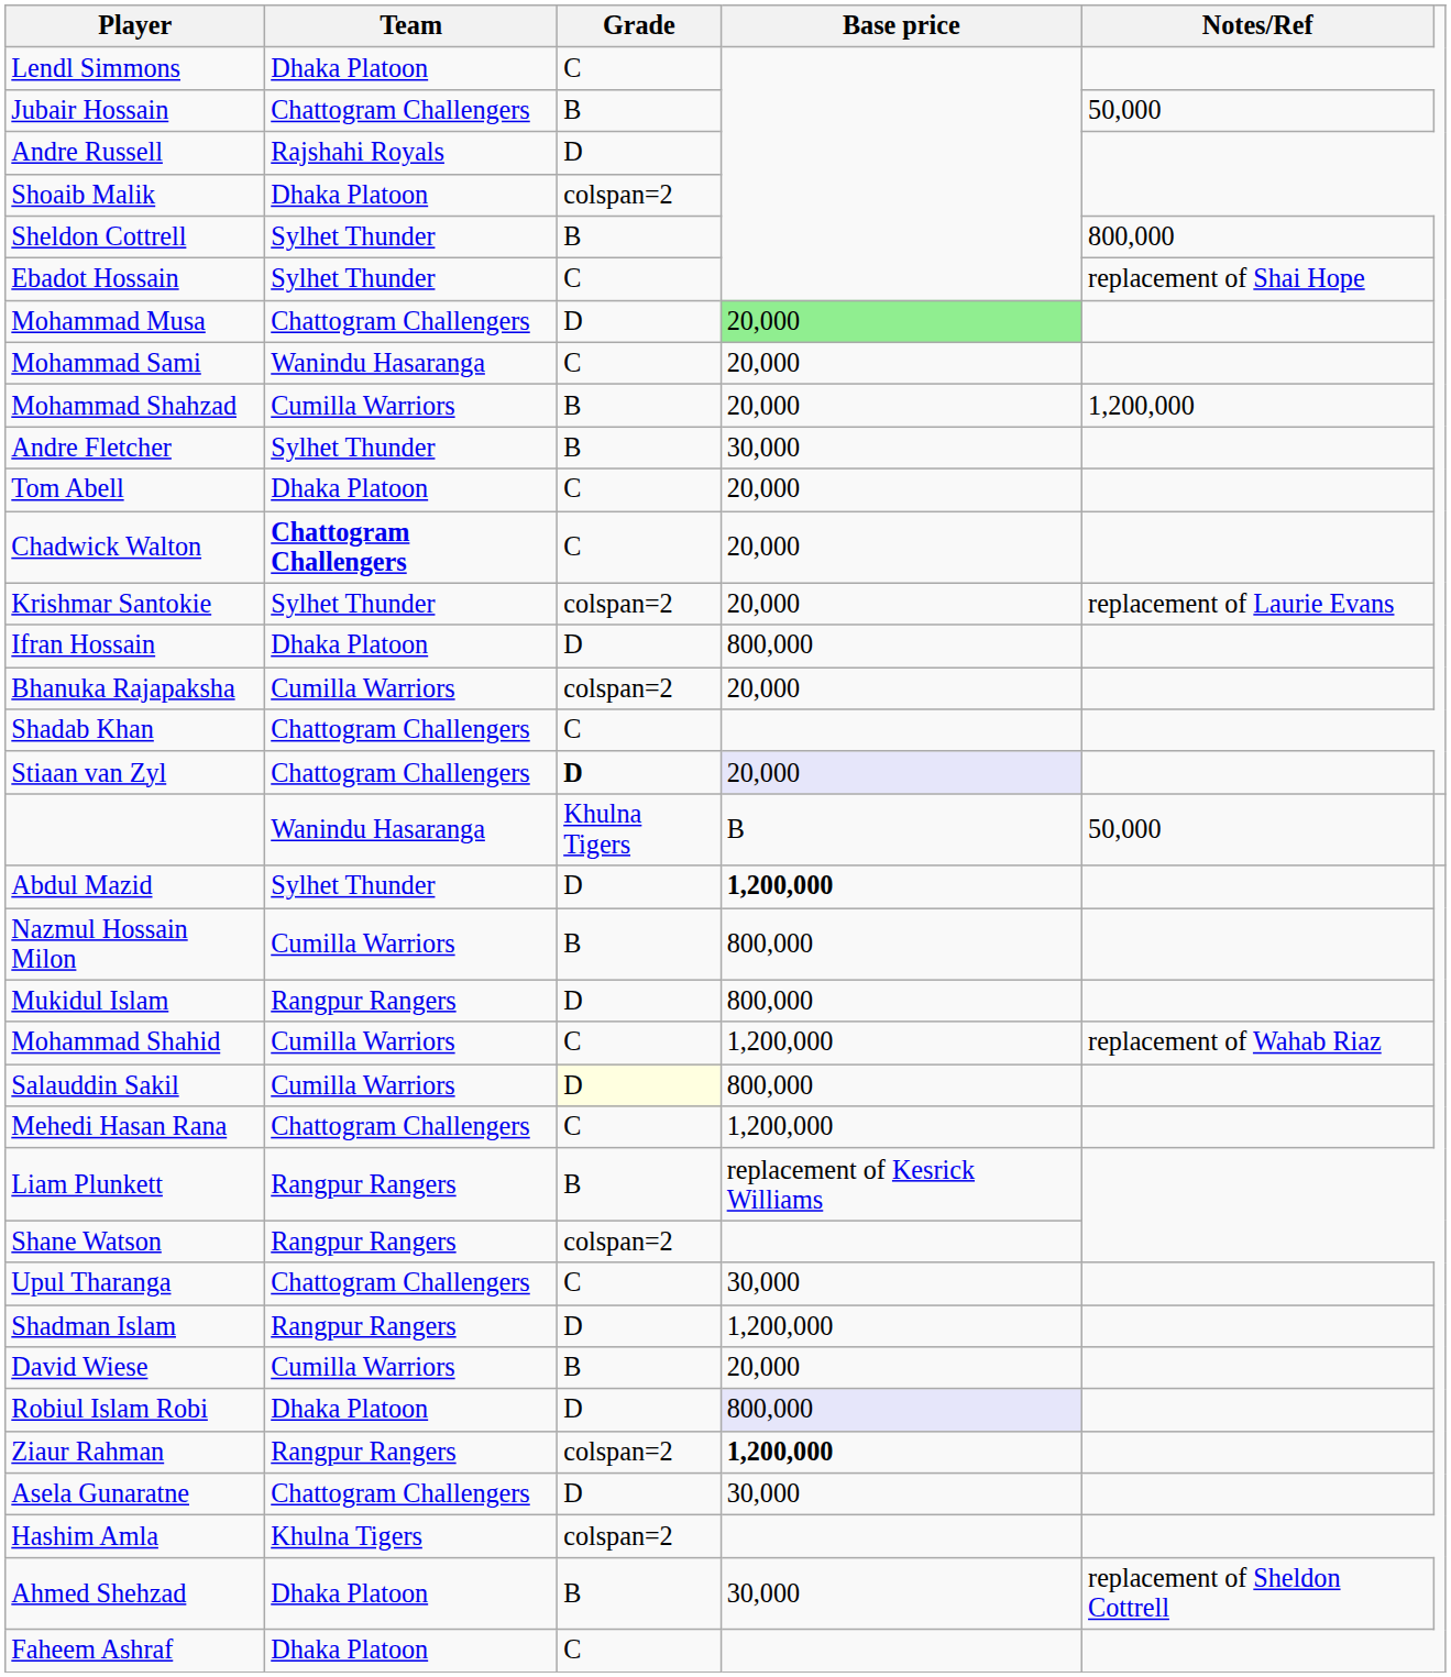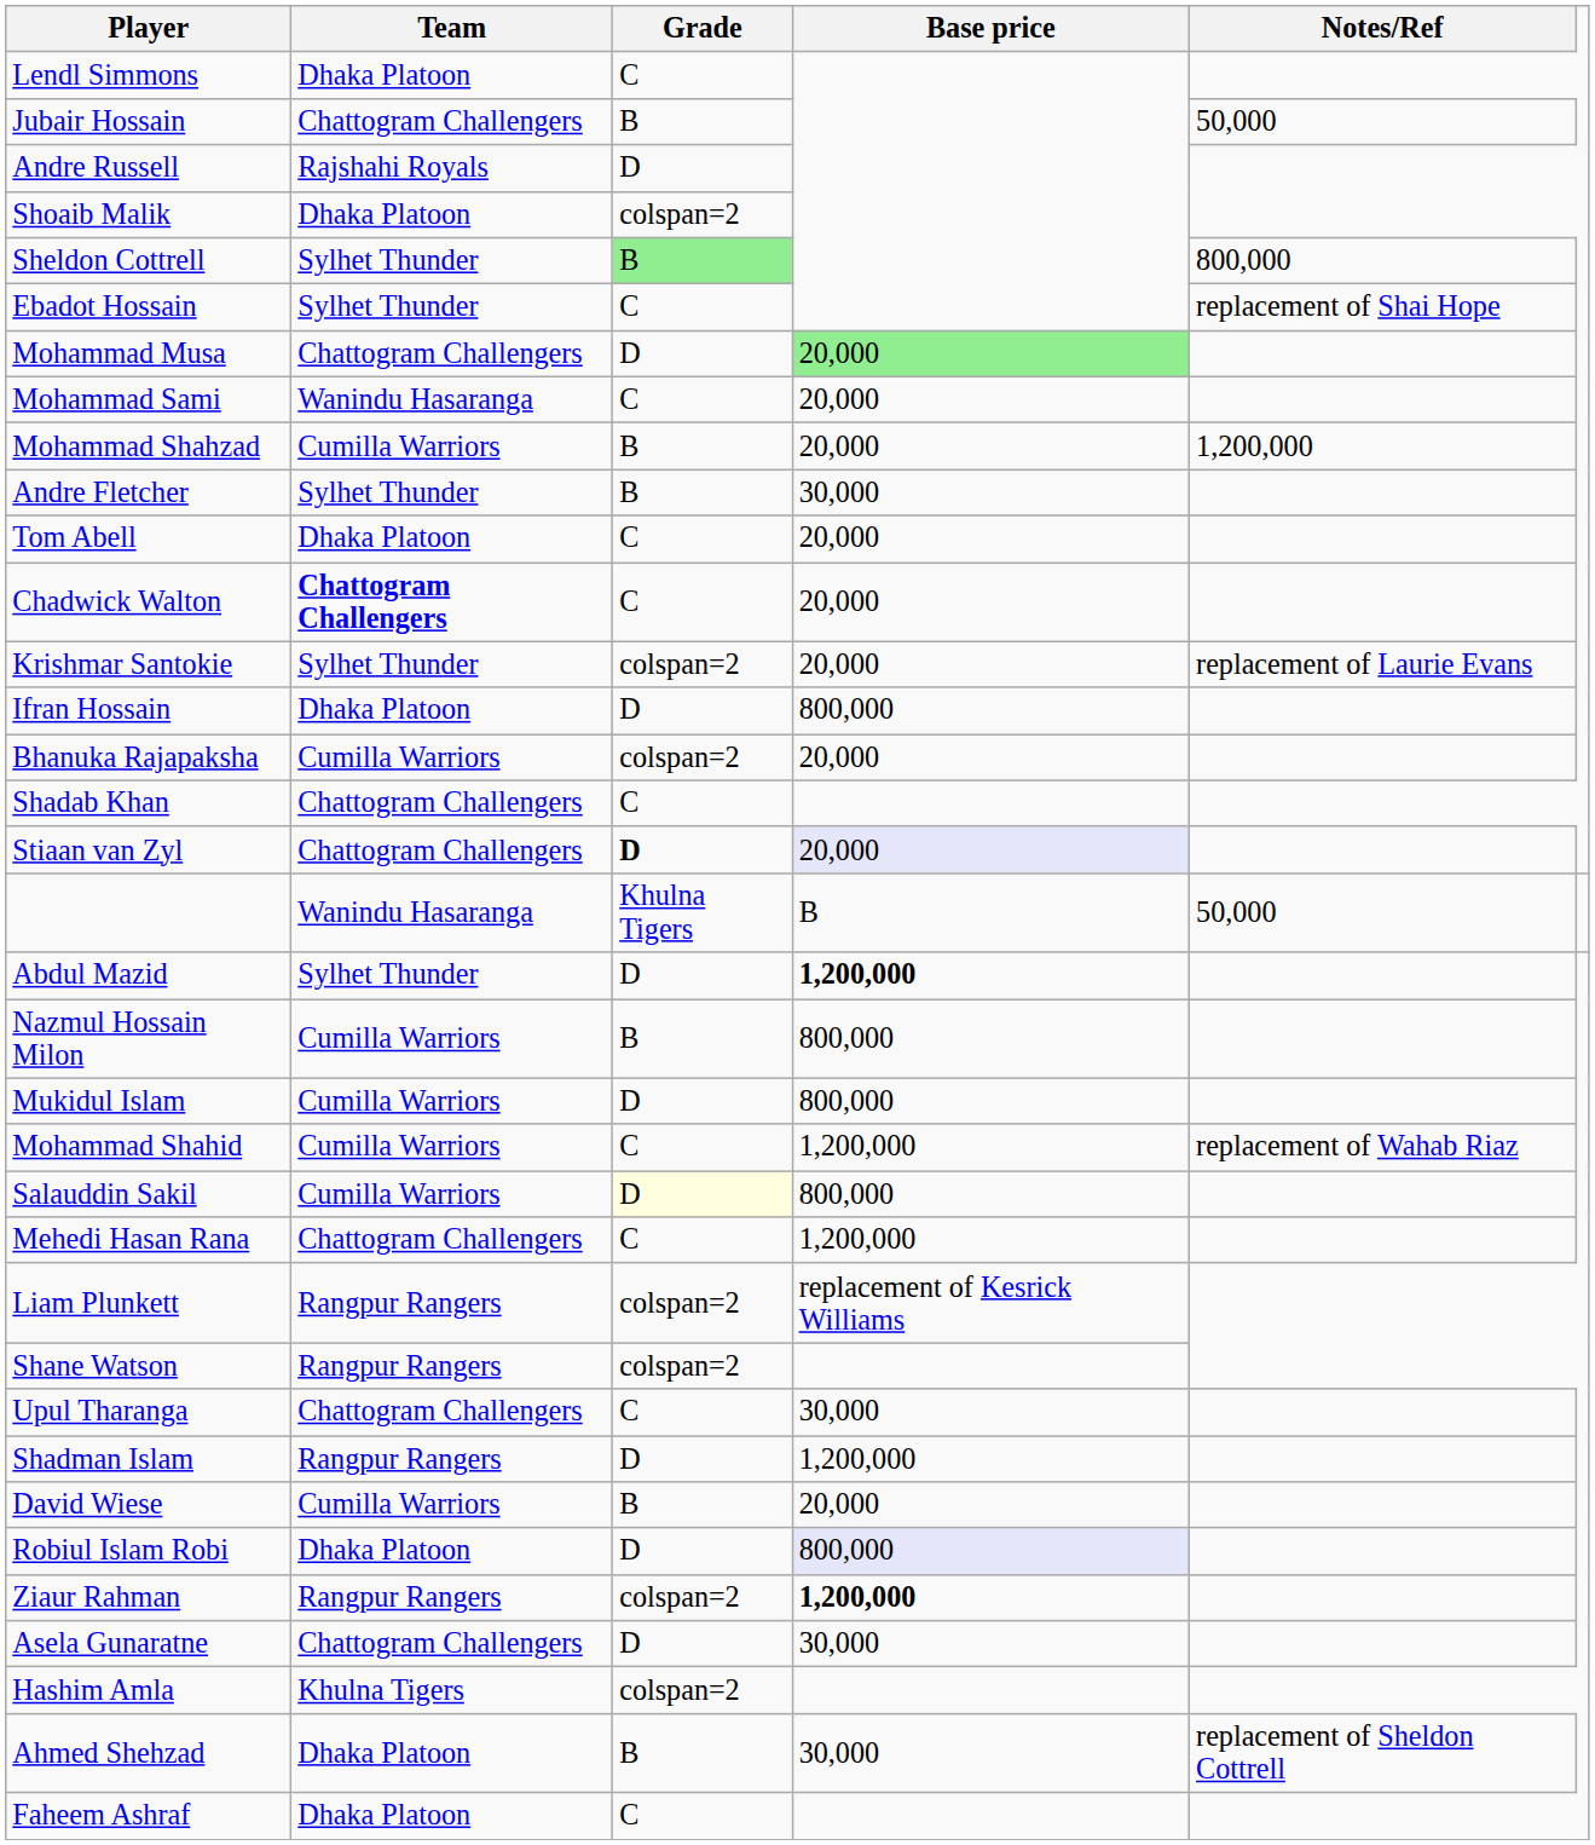Sheldon Cottrell | Grade: no background -> lightgreen background
Mukidul Islam | Team: Rangpur Rangers -> Cumilla Warriors
Liam Plunkett | Grade: B -> colspan=2
